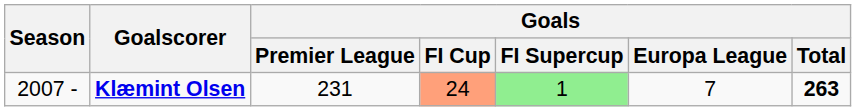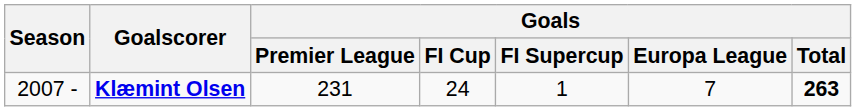Klæmint Olsen | Goals / FI Cup: lightsalmon background -> no background
Klæmint Olsen | Goals / FI Supercup: lightgreen background -> no background
